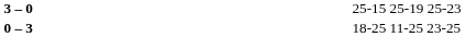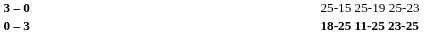0 – 3 | column 2: normal -> bold
